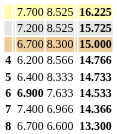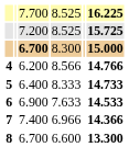8.300 | column 2: normal -> bold
7.633 | column 2: bold -> normal
